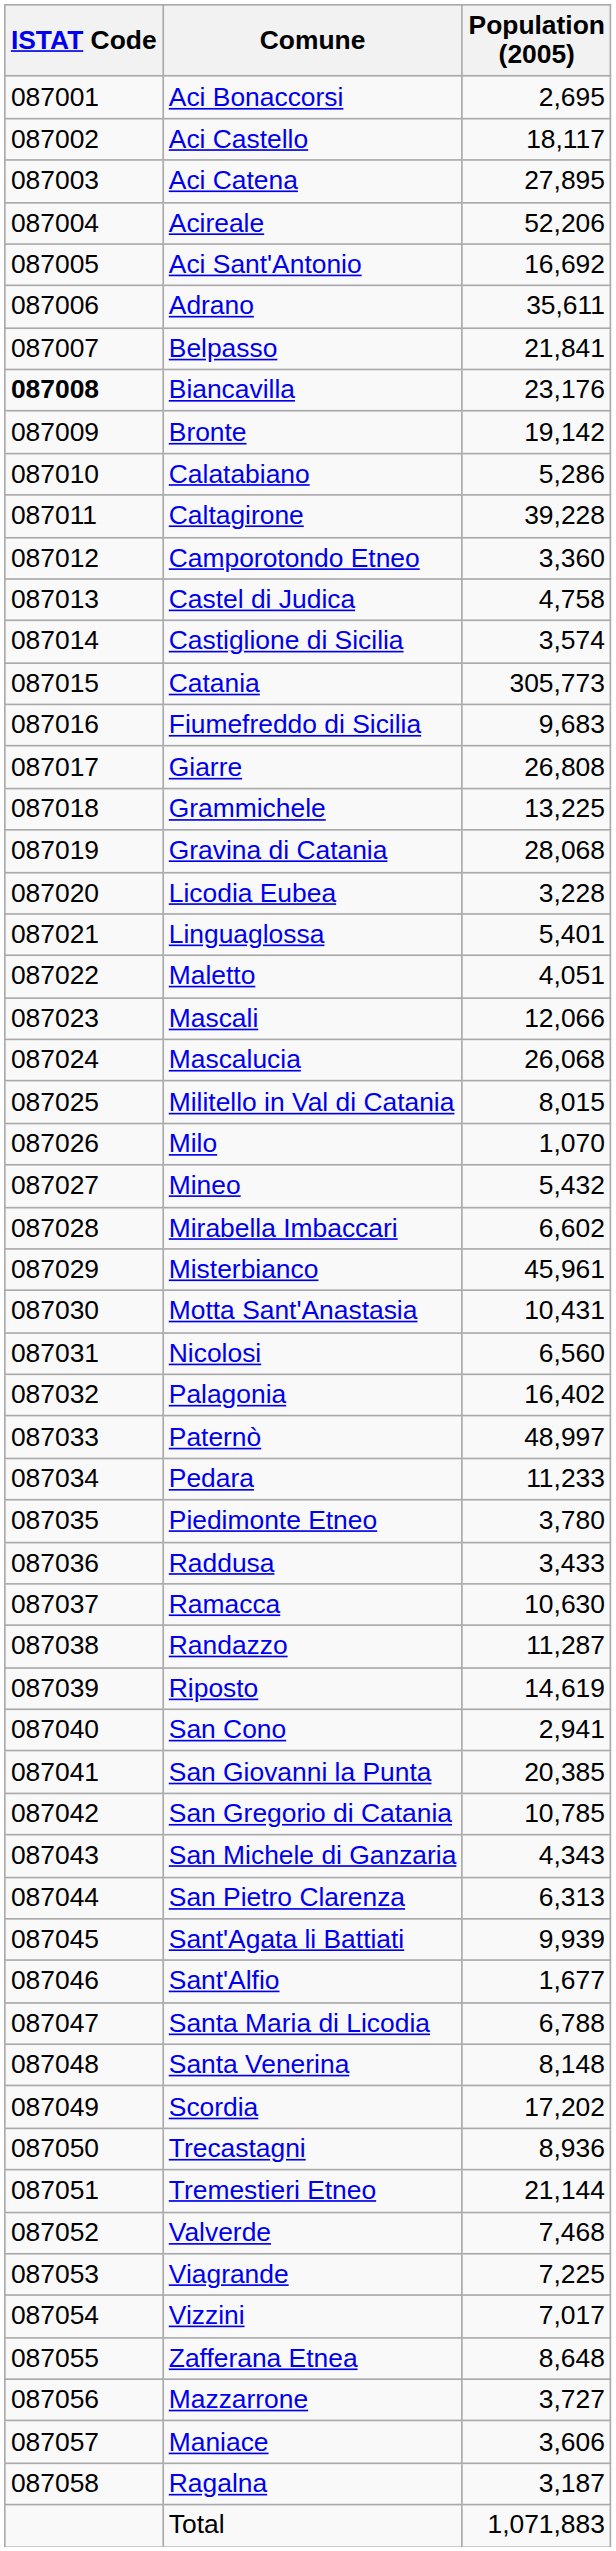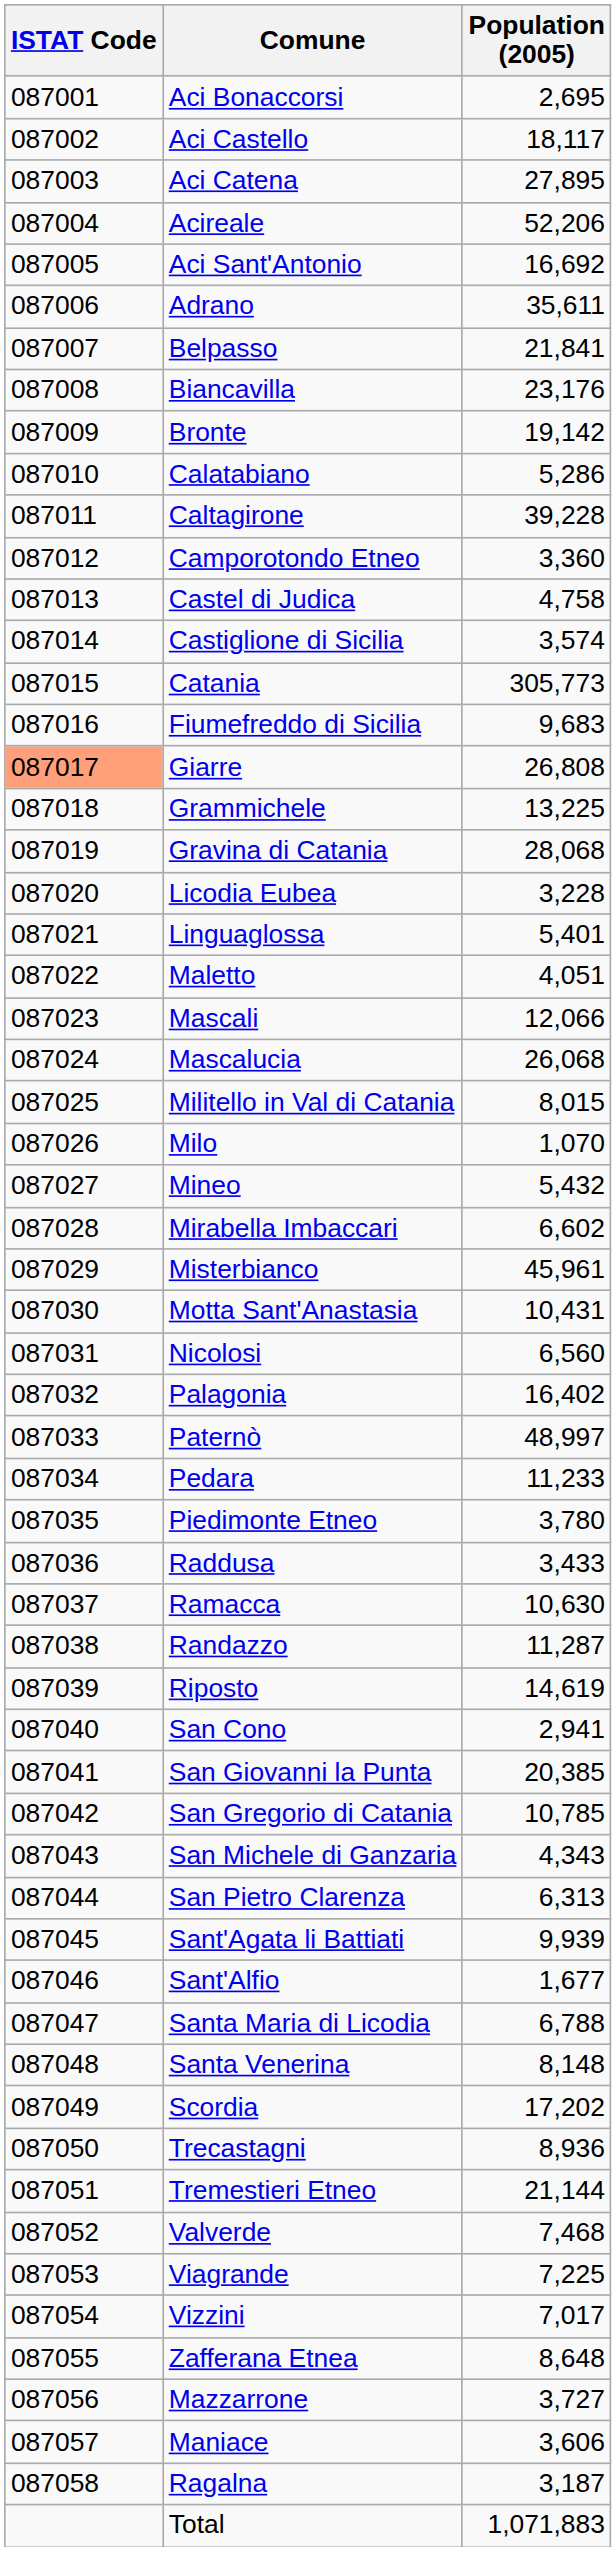Biancavilla | ISTAT Code: bold -> normal
Giarre | ISTAT Code: no background -> lightsalmon background
